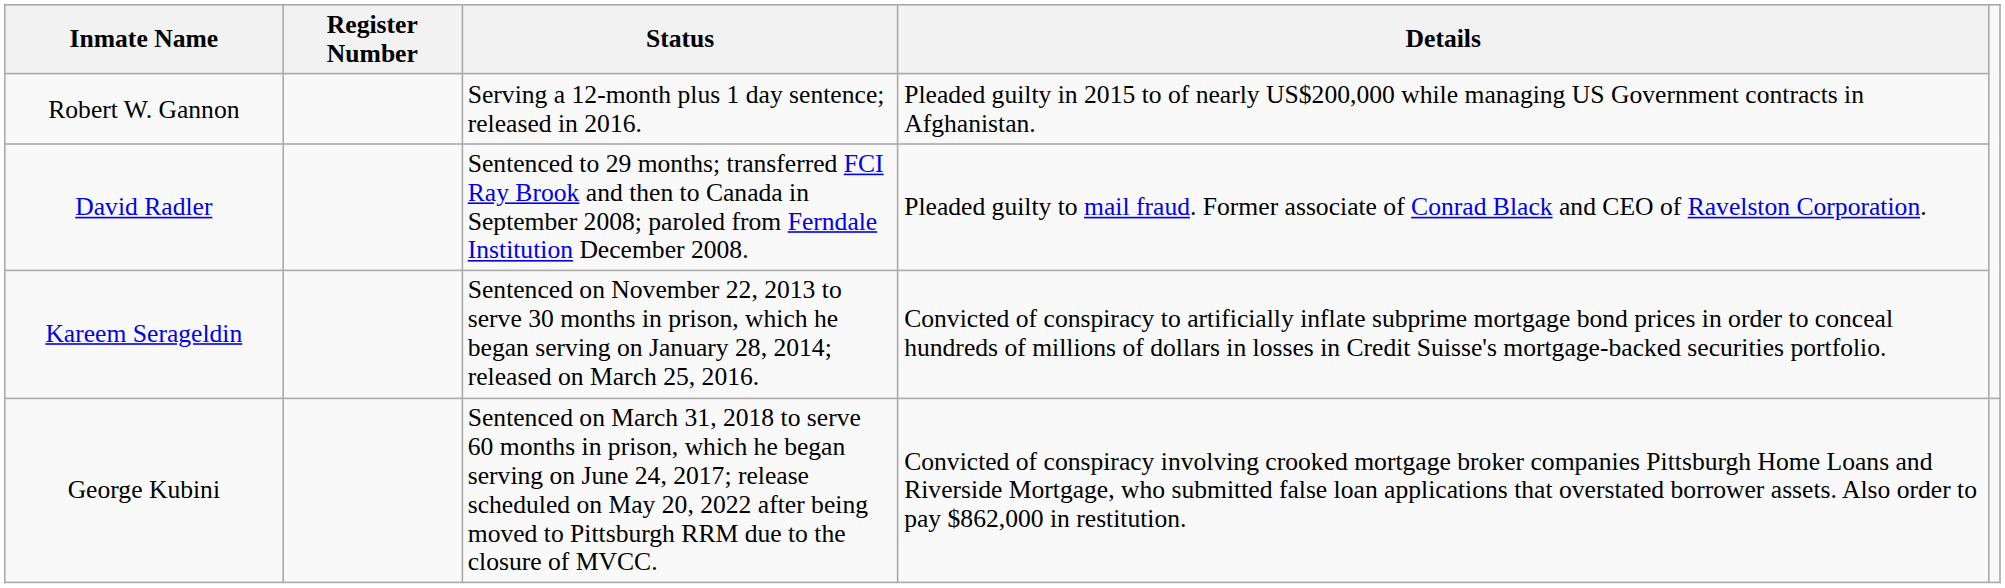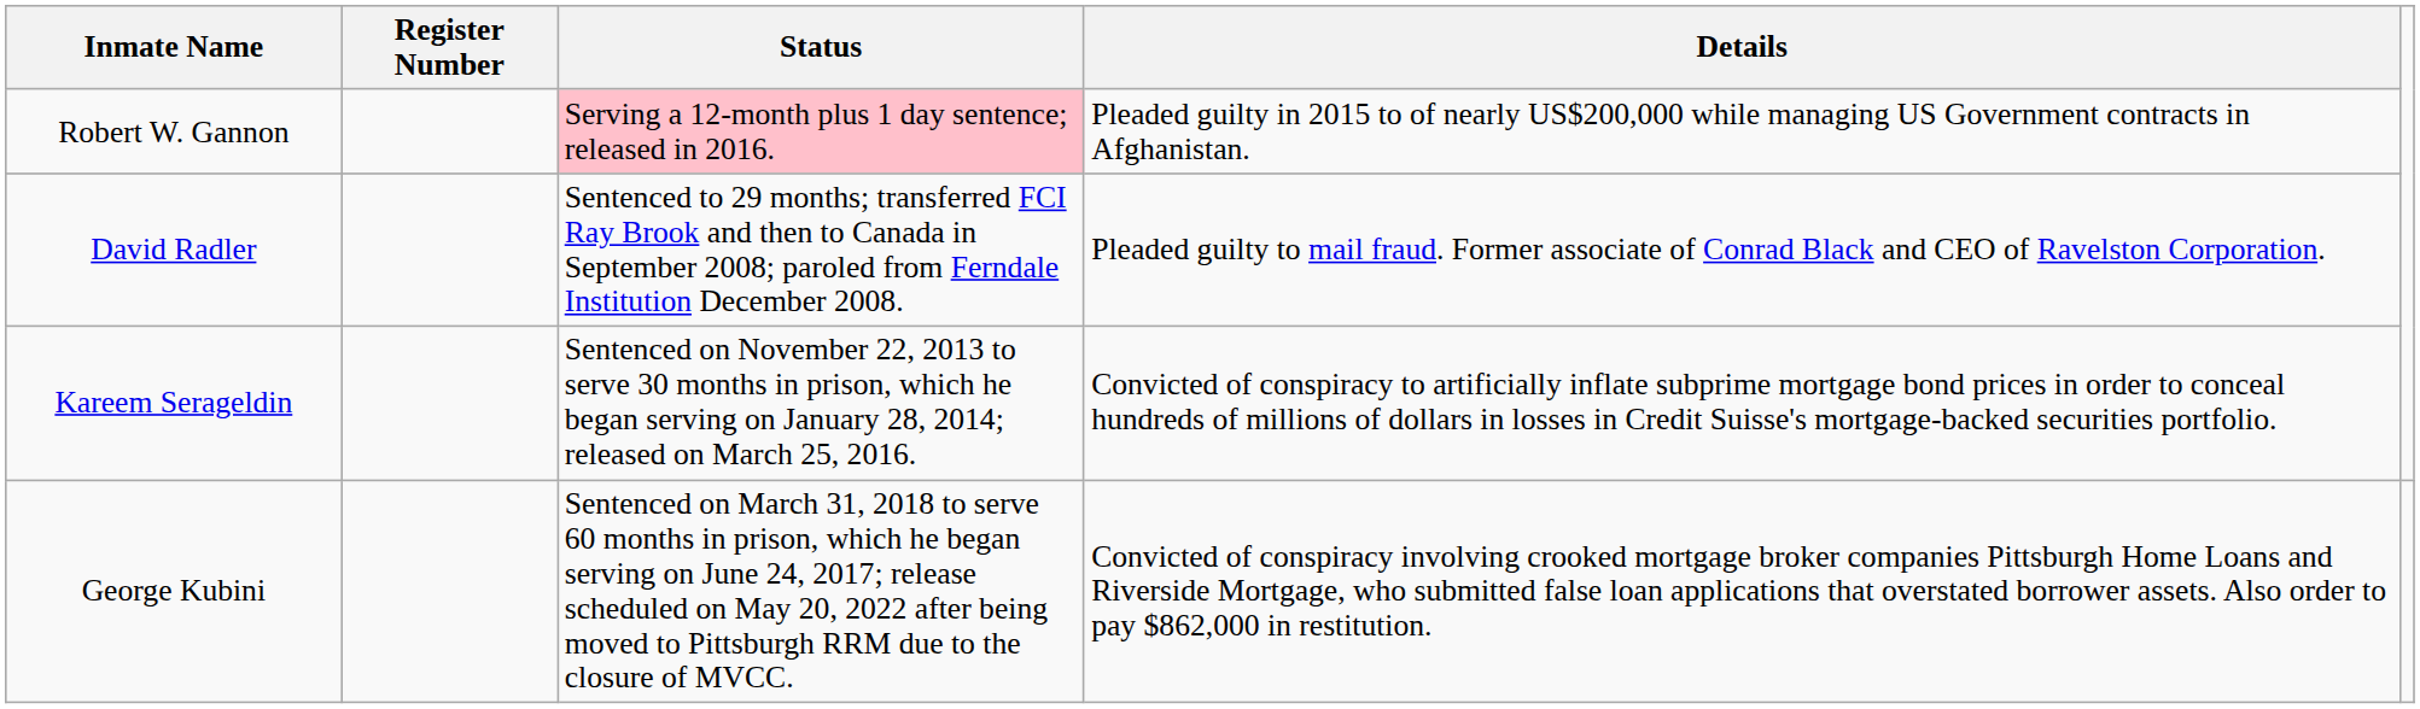Robert W. Gannon | Status: no background -> pink background
